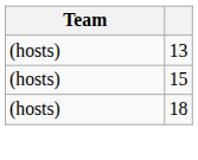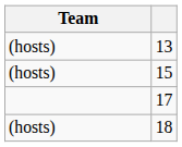+ row: 17
